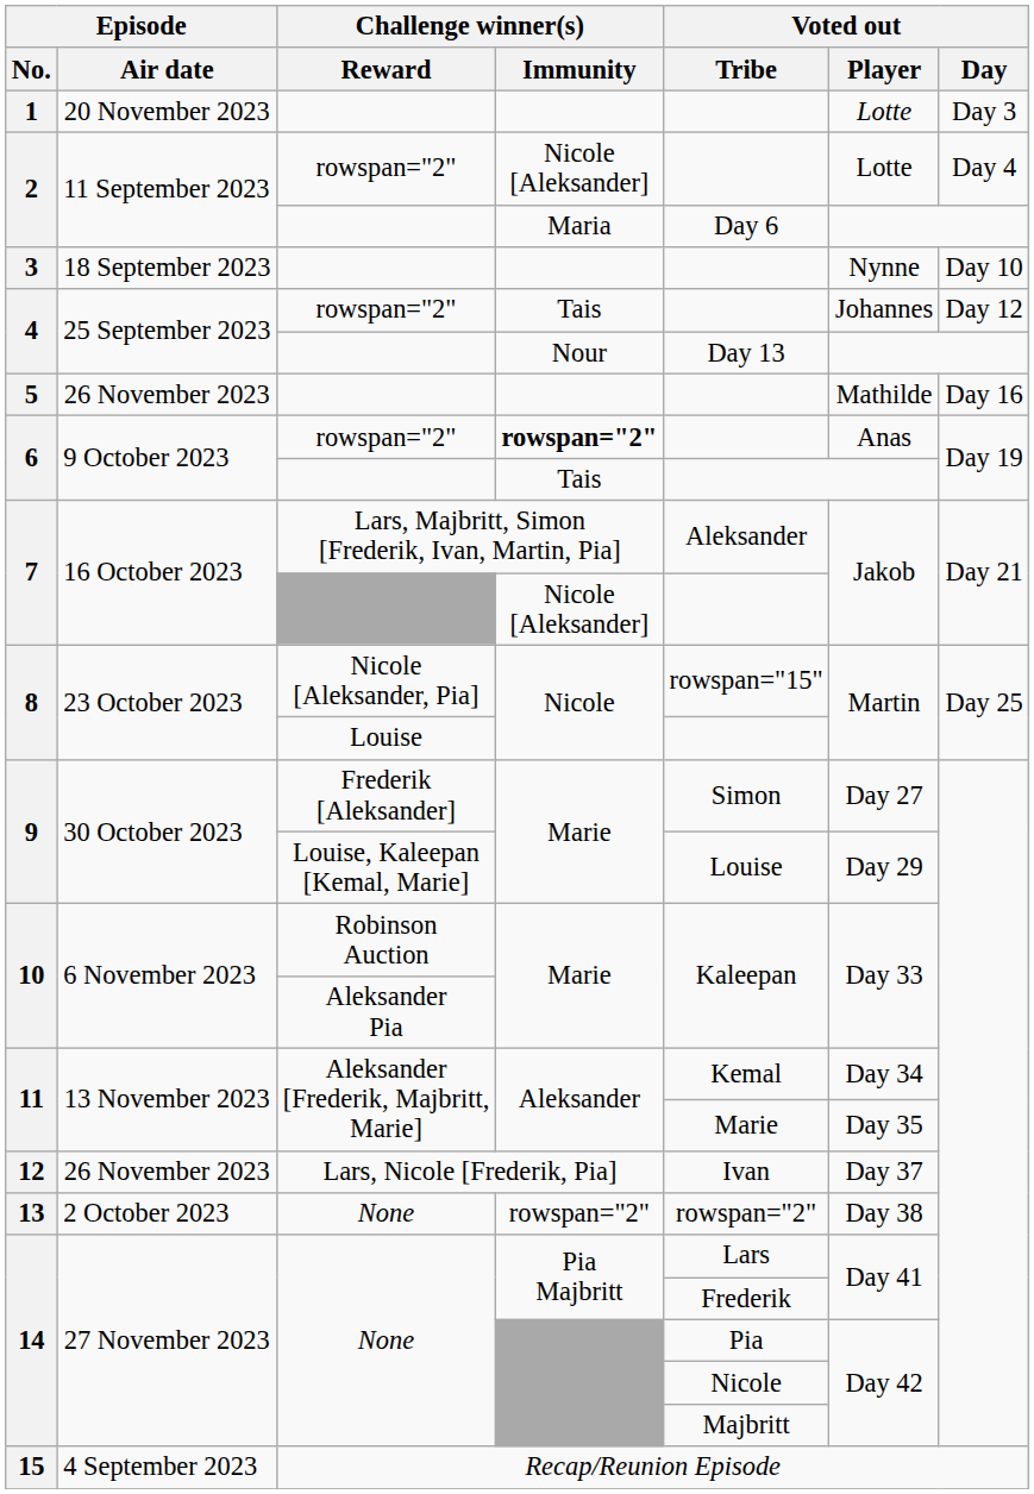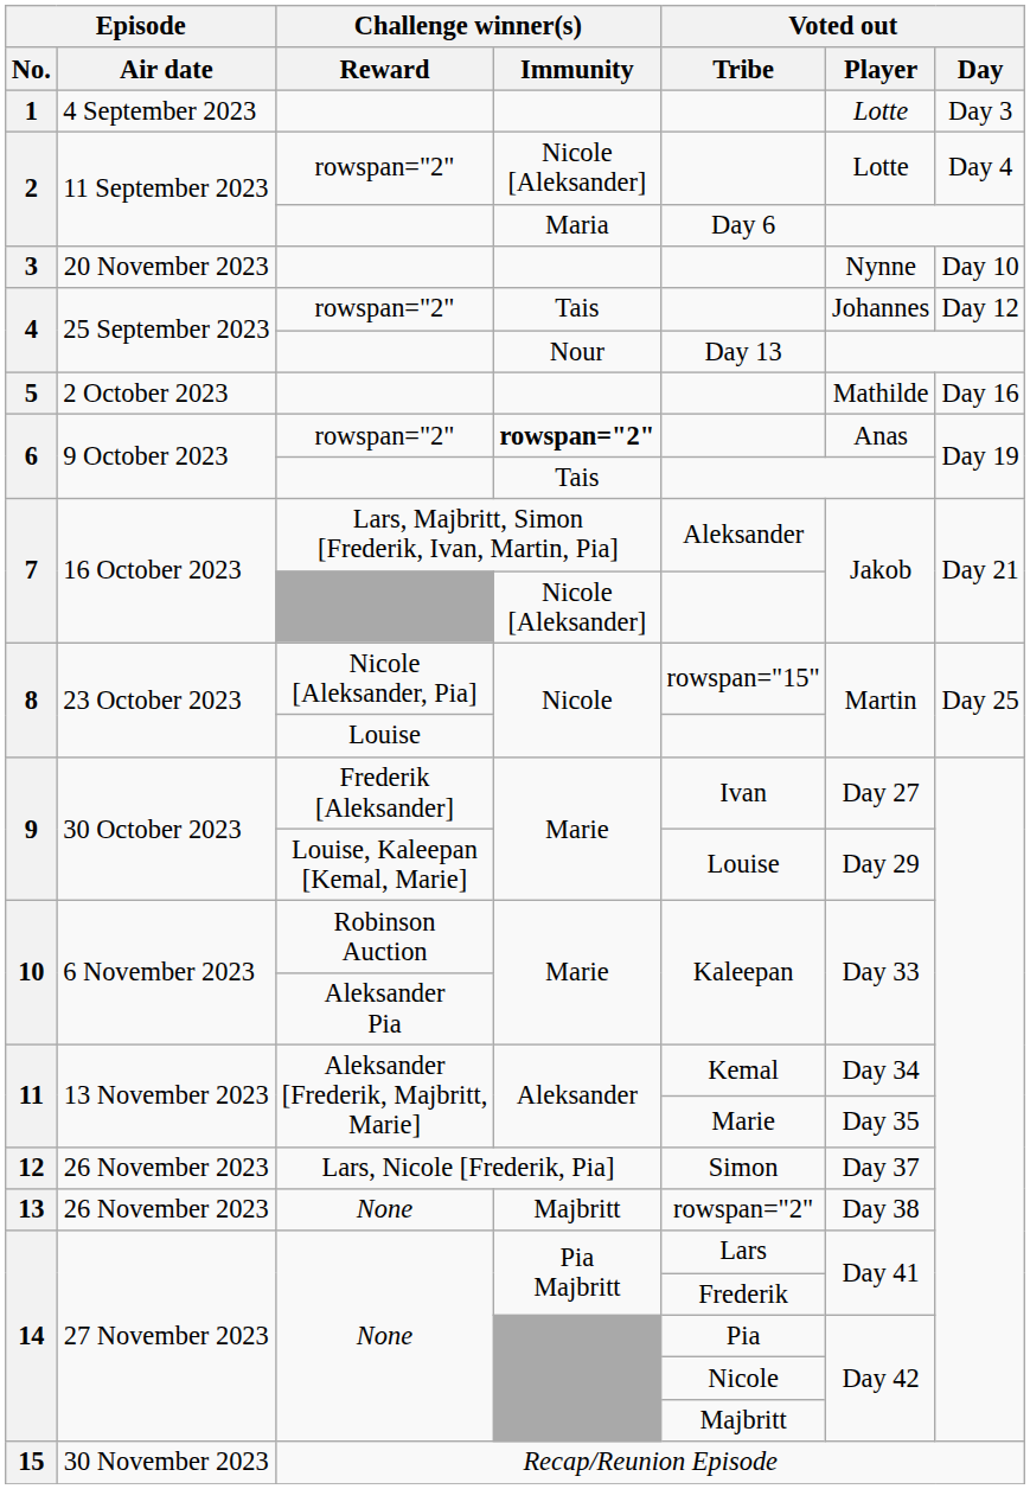1 | Episode / Air date: 20 November 2023 -> 4 September 2023
3 | Episode / Air date: 18 September 2023 -> 20 November 2023
5 | Episode / Air date: 26 November 2023 -> 2 October 2023
9 / Frederik [Aleksander] | Voted out / Tribe: Simon -> Ivan
12 | Voted out / Tribe: Ivan -> Simon
13 | Episode / Air date: 2 October 2023 -> 26 November 2023
13 | Challenge winner(s) / Immunity: rowspan="2" -> Majbritt
15 | Episode / Air date: 4 September 2023 -> 30 November 2023
